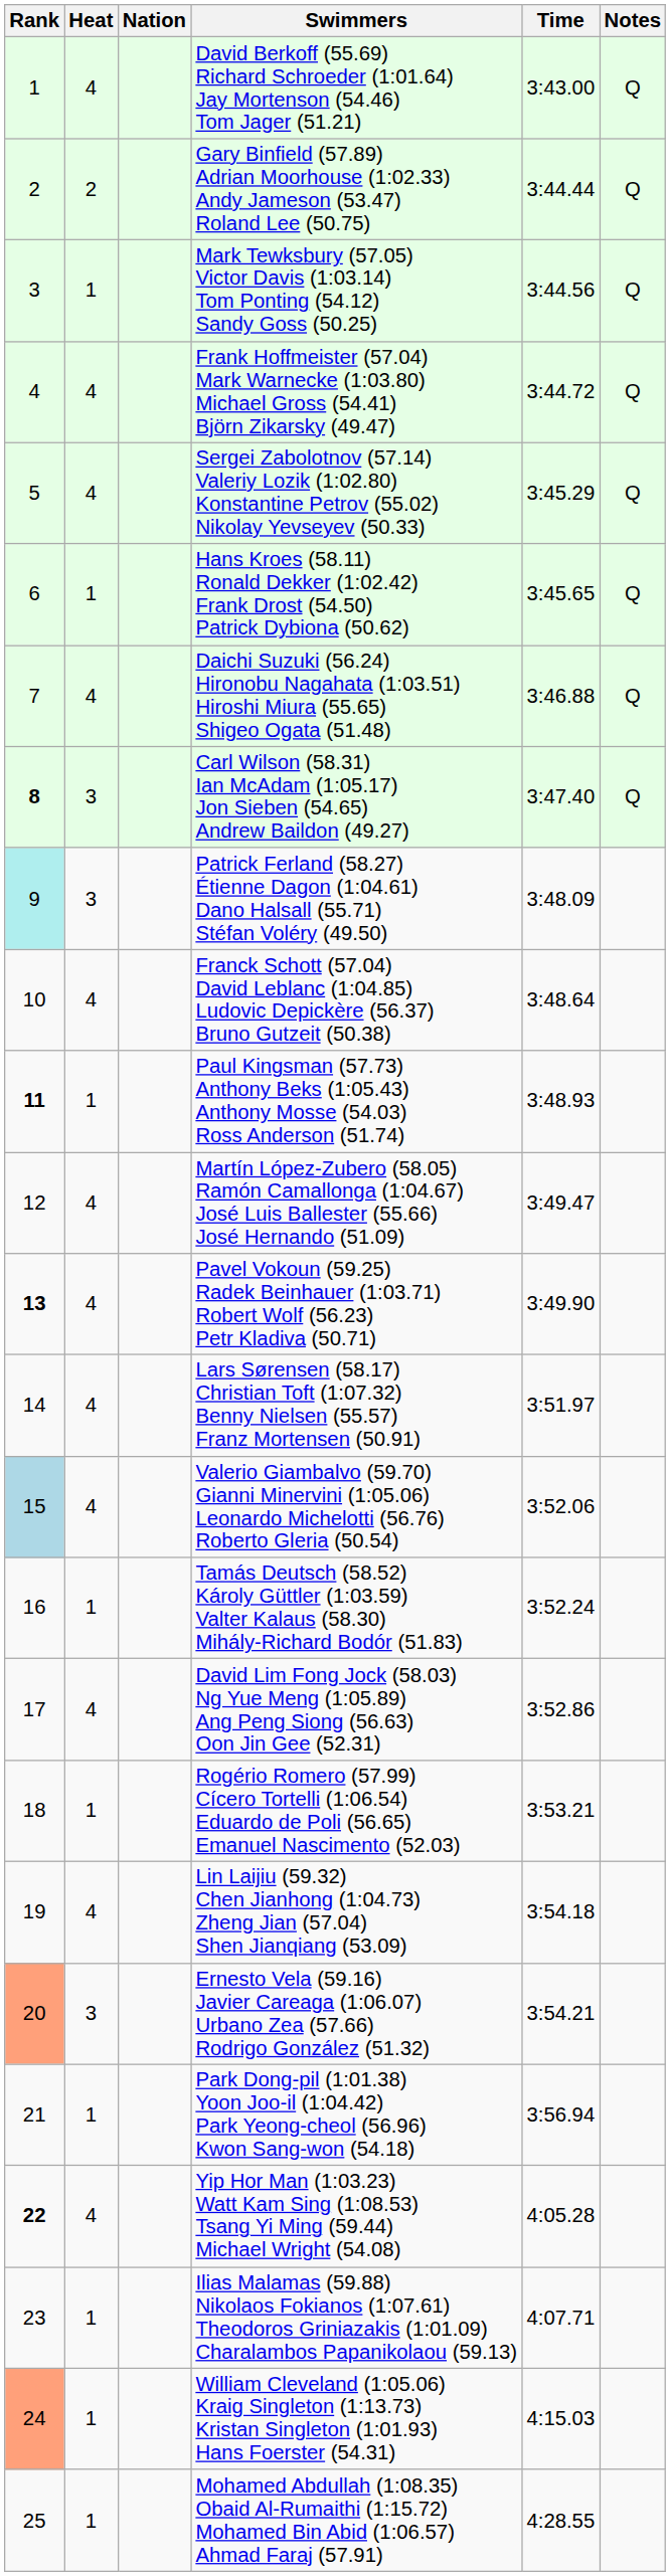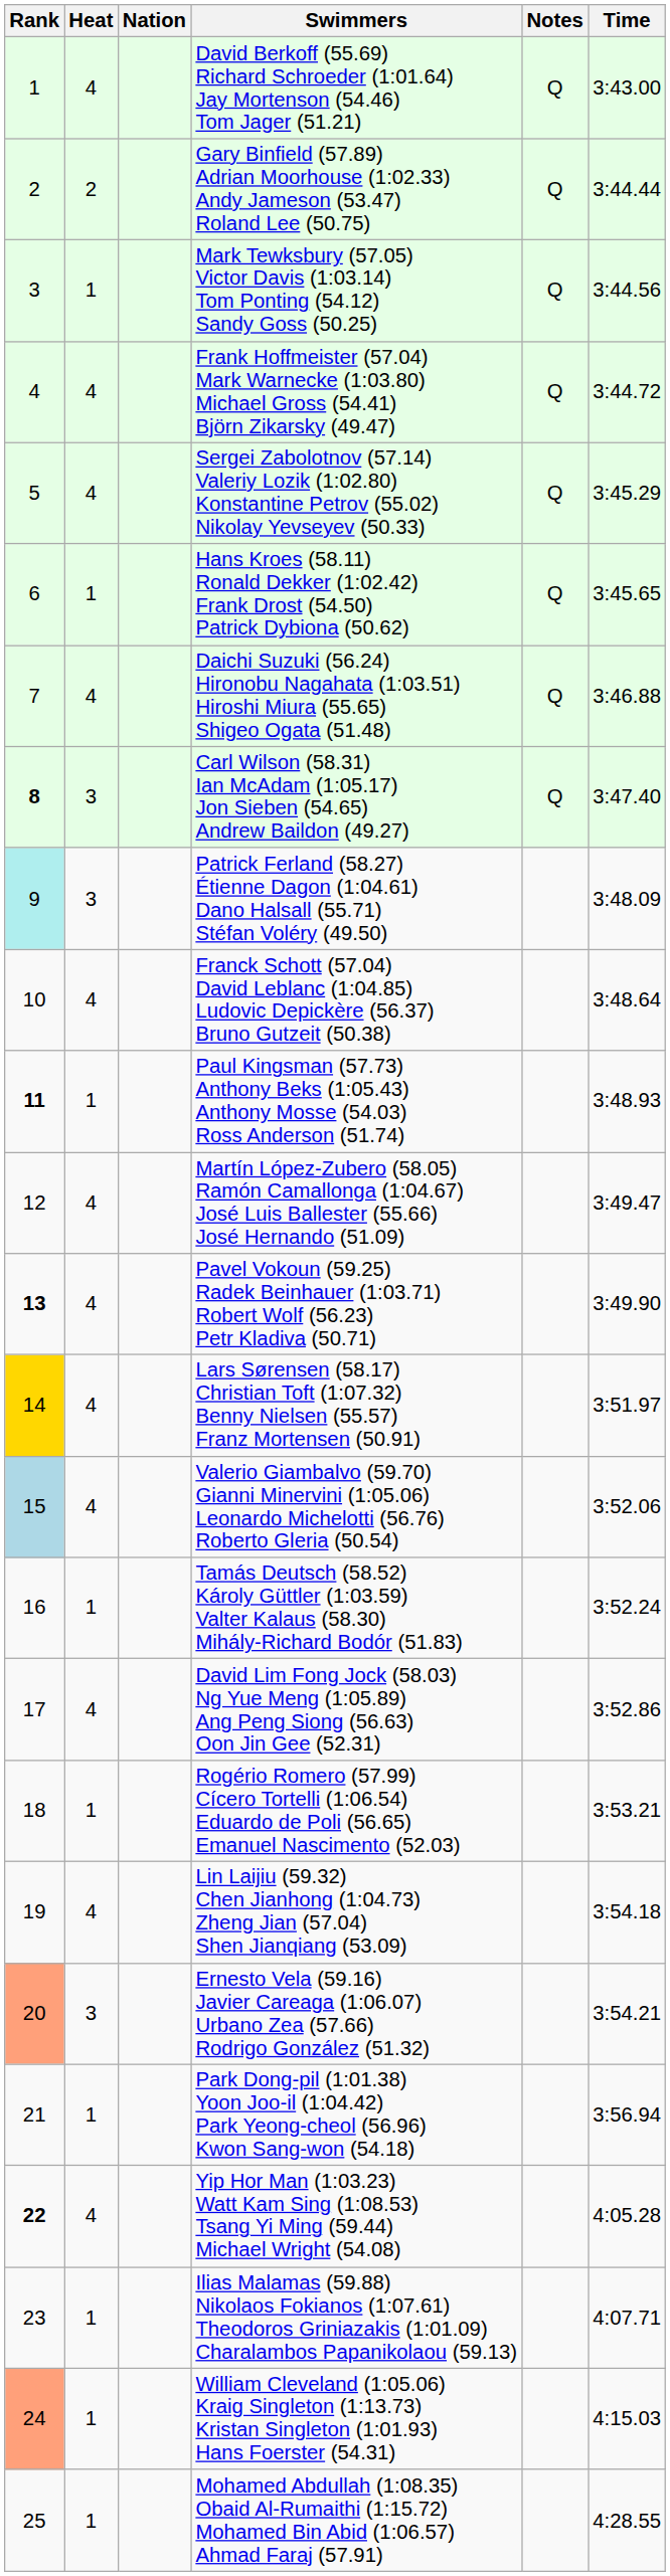columns swapped: Time <-> Notes
row 15 | Rank: no background -> gold background
